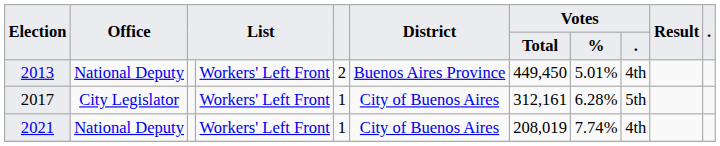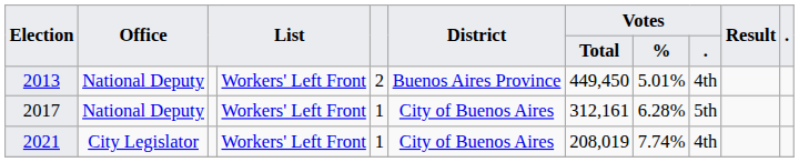2017 | Office: City Legislator -> National Deputy
2021 | Office: National Deputy -> City Legislator
